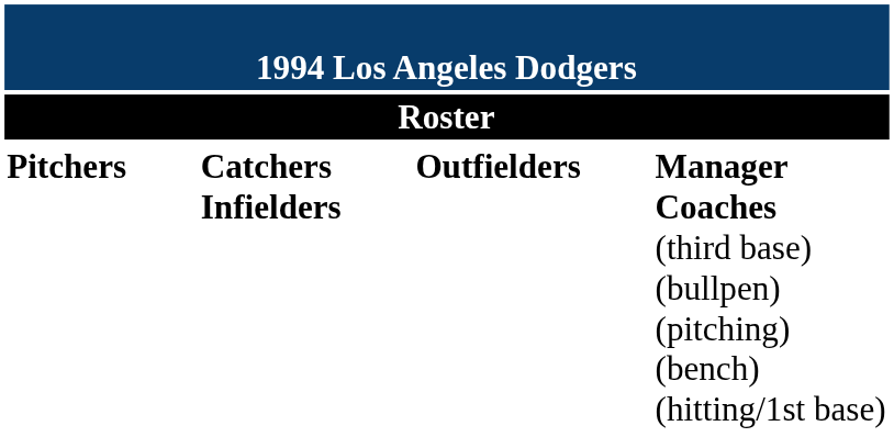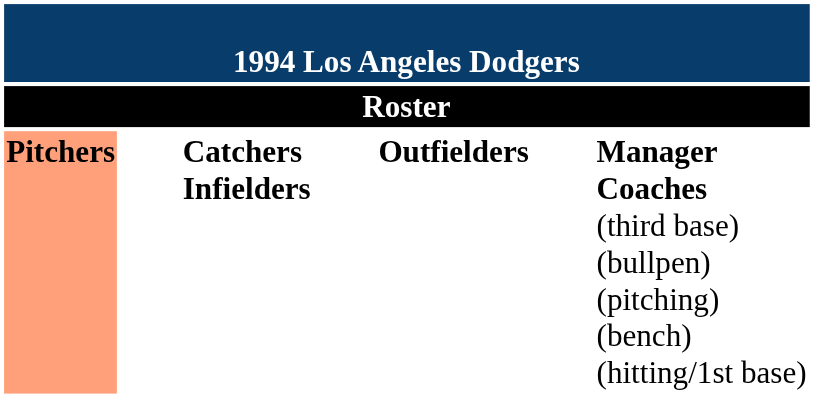Pitchers | column 1: no background -> lightsalmon background
